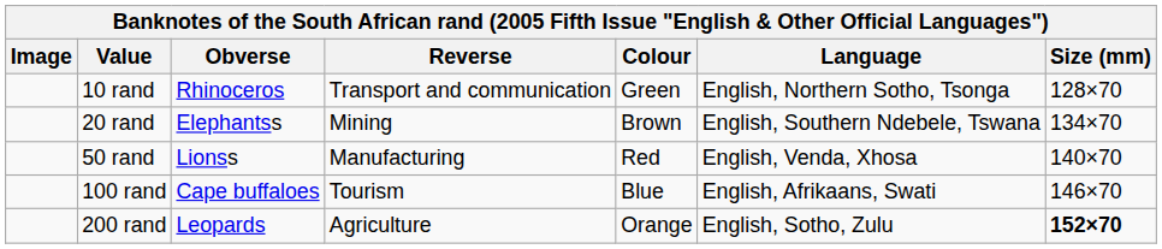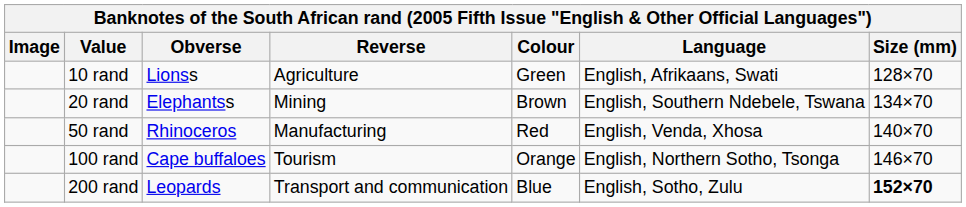10 rand | Obverse: Rhinoceros -> Lionss
10 rand | Reverse: Transport and communication -> Agriculture
10 rand | Language: English, Northern Sotho, Tsonga -> English, Afrikaans, Swati
50 rand | Obverse: Lionss -> Rhinoceros
100 rand | Colour: Blue -> Orange
100 rand | Language: English, Afrikaans, Swati -> English, Northern Sotho, Tsonga
200 rand | Reverse: Agriculture -> Transport and communication
200 rand | Colour: Orange -> Blue
